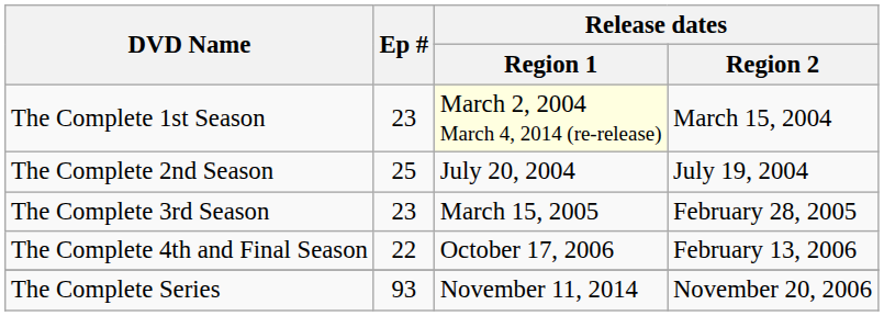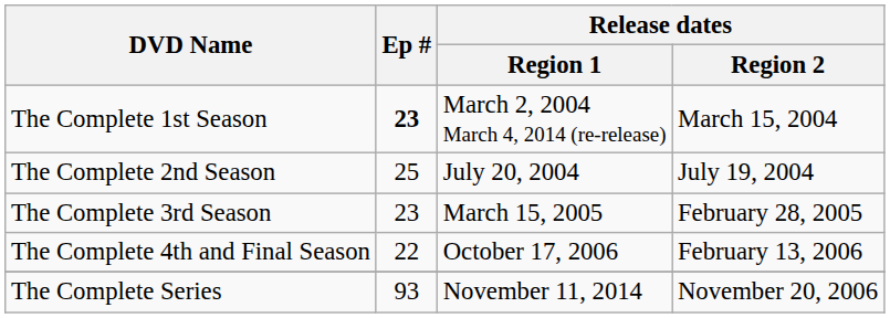The Complete 1st Season | Ep #: normal -> bold
The Complete 1st Season | Release dates / Region 1: lightyellow background -> no background
